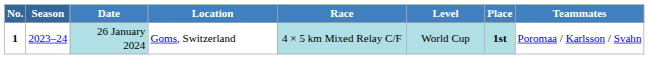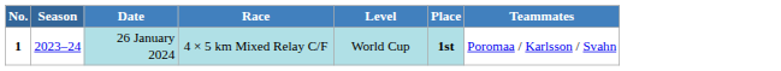- column: Location | Goms, Switzerland
